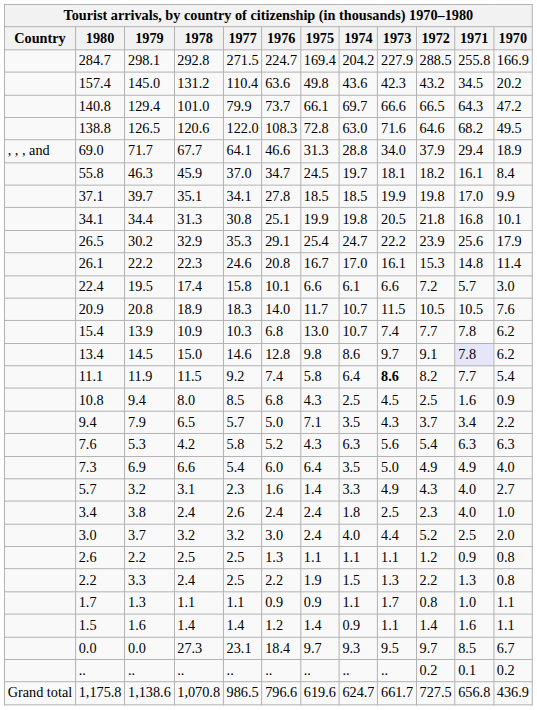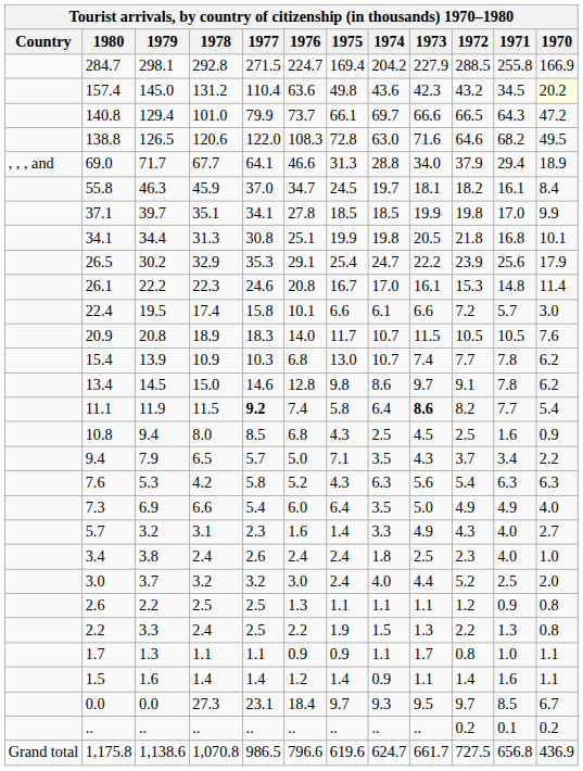157.4 | 1970: no background -> lightyellow background
13.4 | 1971: lavender background -> no background
11.1 | 1977: normal -> bold
